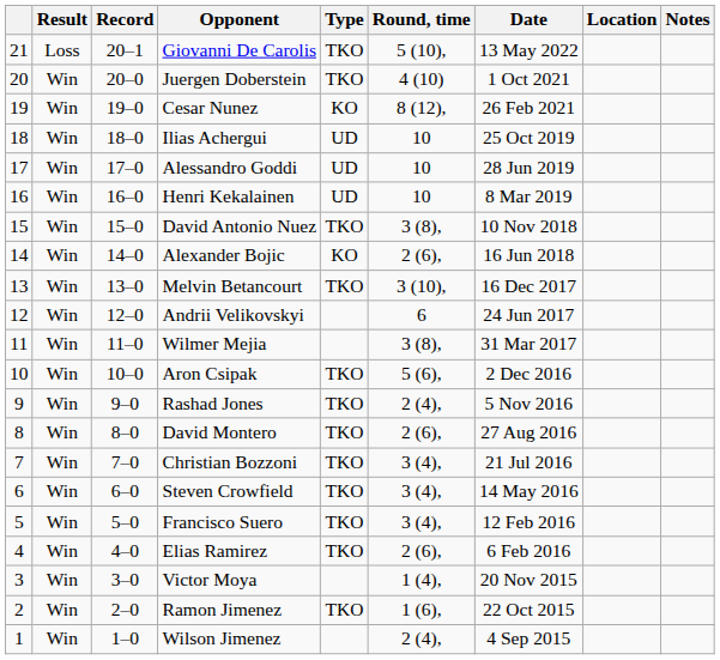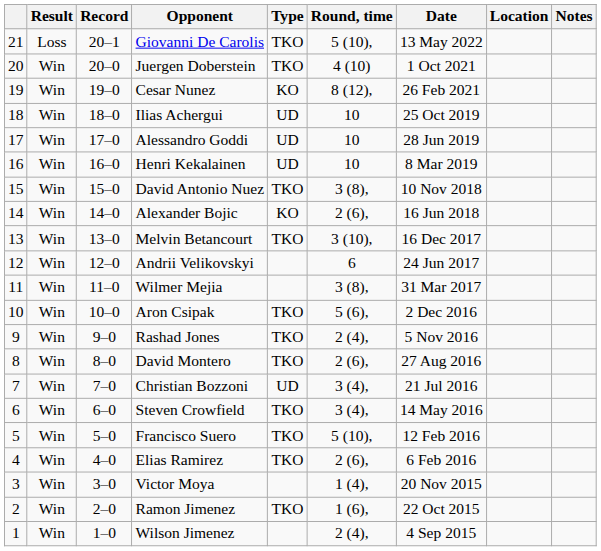Christian Bozzoni | Type: TKO -> UD
Francisco Suero | Round, time: 3 (4), -> 5 (10),
